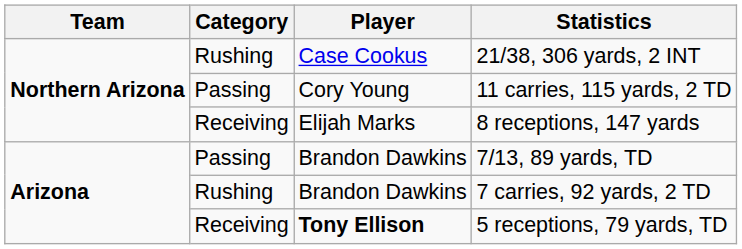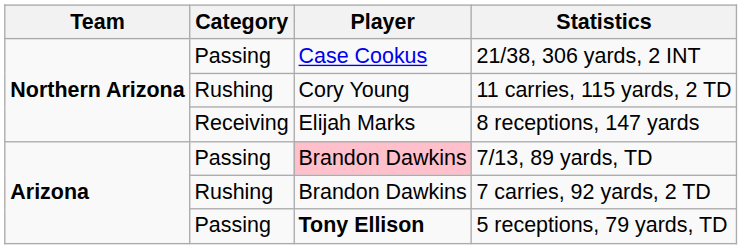21/38, 306 yards, 2 INT | Category: Rushing -> Passing
11 carries, 115 yards, 2 TD | Category: Passing -> Rushing
7/13, 89 yards, TD | Player: no background -> pink background
5 receptions, 79 yards, TD | Category: Receiving -> Passing
